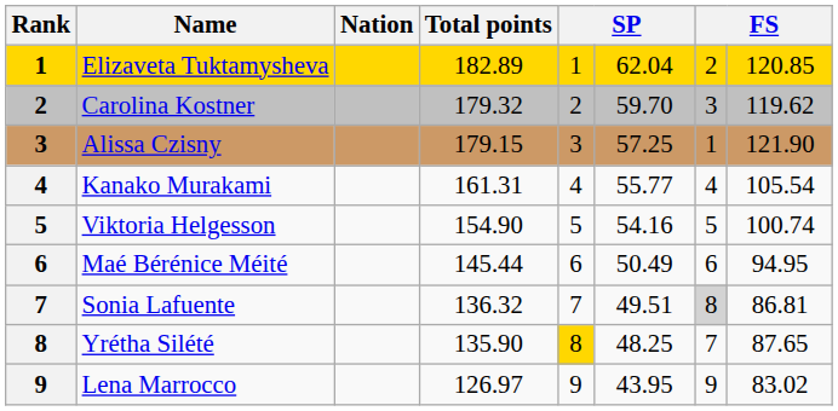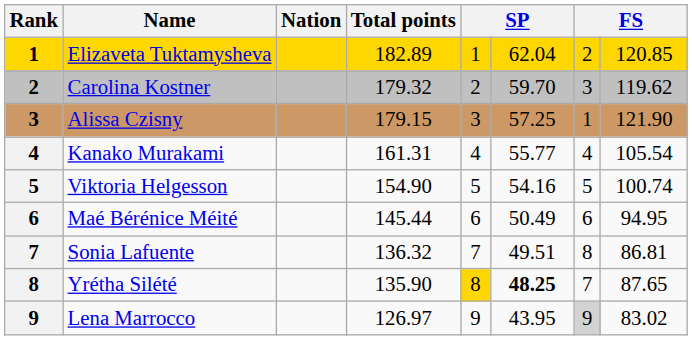Sonia Lafuente | column 7: lightgrey background -> no background
Yrétha Silété | column 6: normal -> bold
Lena Marrocco | column 7: no background -> lightgrey background
